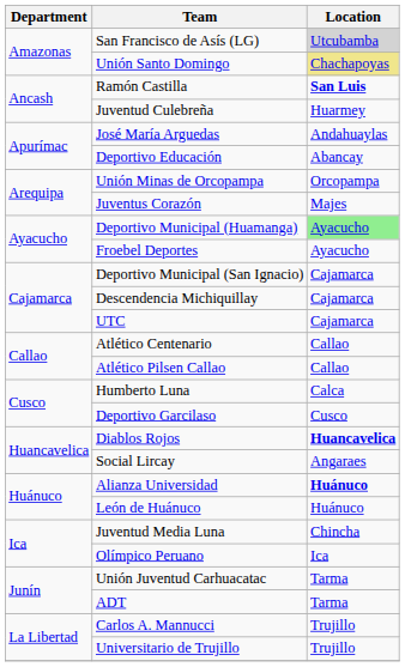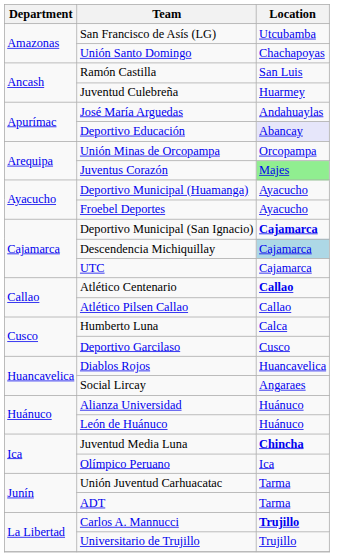San Francisco de Asís (LG) | Location: lightgrey background -> no background
Unión Santo Domingo | Location: khaki background -> no background
Ramón Castilla | Location: bold -> normal
Deportivo Educación | Location: no background -> lavender background
Juventus Corazón | Location: no background -> lightgreen background
Deportivo Municipal (Huamanga) | Location: lightgreen background -> no background
Deportivo Municipal (San Ignacio) | Location: normal -> bold
Descendencia Michiquillay | Location: no background -> lightblue background
Atlético Centenario | Location: normal -> bold
Diablos Rojos | Location: bold -> normal
Alianza Universidad | Location: bold -> normal
Juventud Media Luna | Location: normal -> bold
Carlos A. Mannucci | Location: normal -> bold
